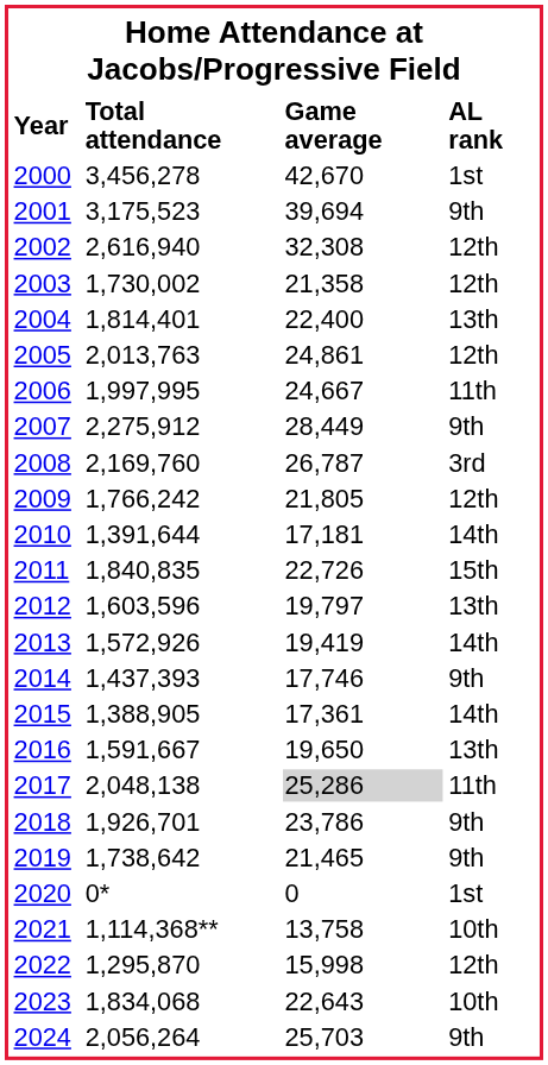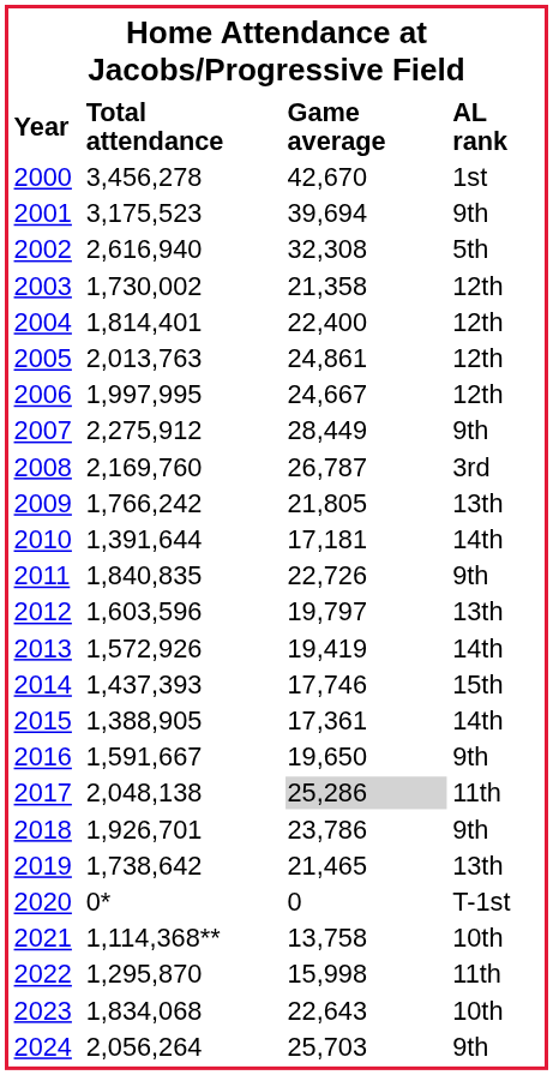2002 | column 4: 12th -> 5th
2004 | column 4: 13th -> 12th
2006 | column 4: 11th -> 12th
2009 | column 4: 12th -> 13th
2011 | column 4: 15th -> 9th
2014 | column 4: 9th -> 15th
2016 | column 4: 13th -> 9th
2019 | column 4: 9th -> 13th
2020 | column 4: 1st -> T-1st
2022 | column 4: 12th -> 11th
